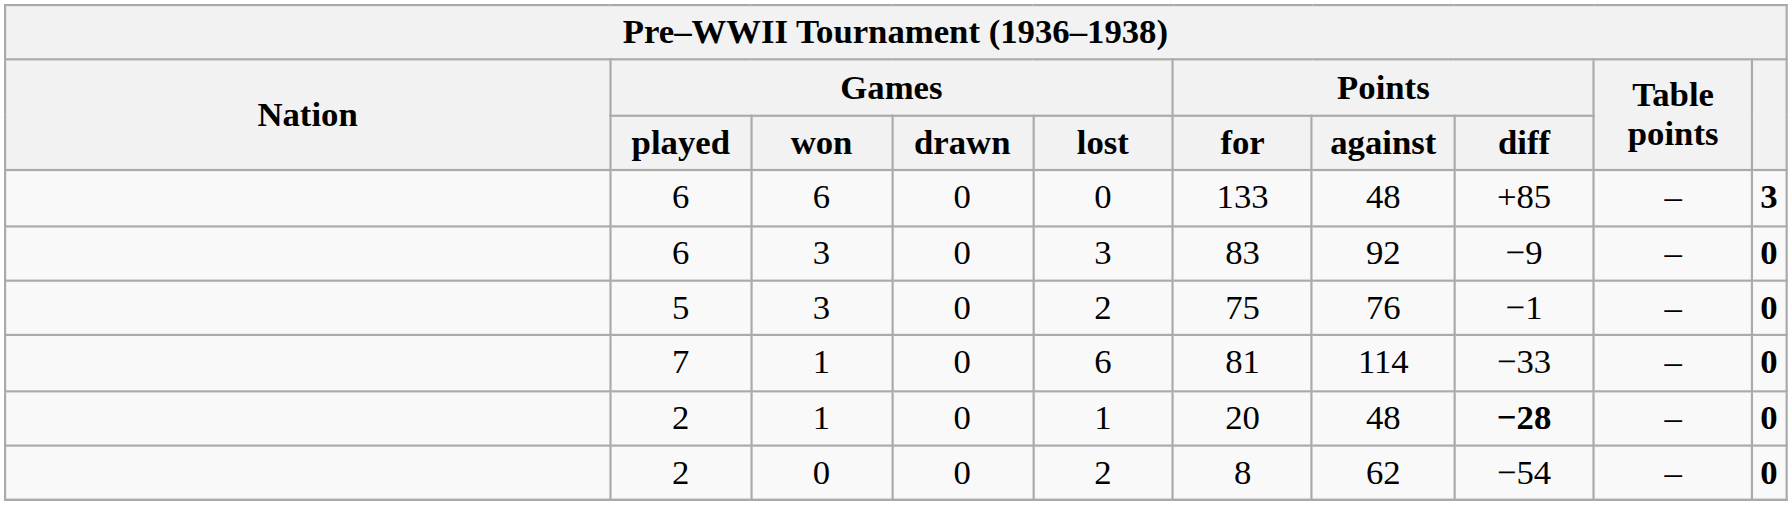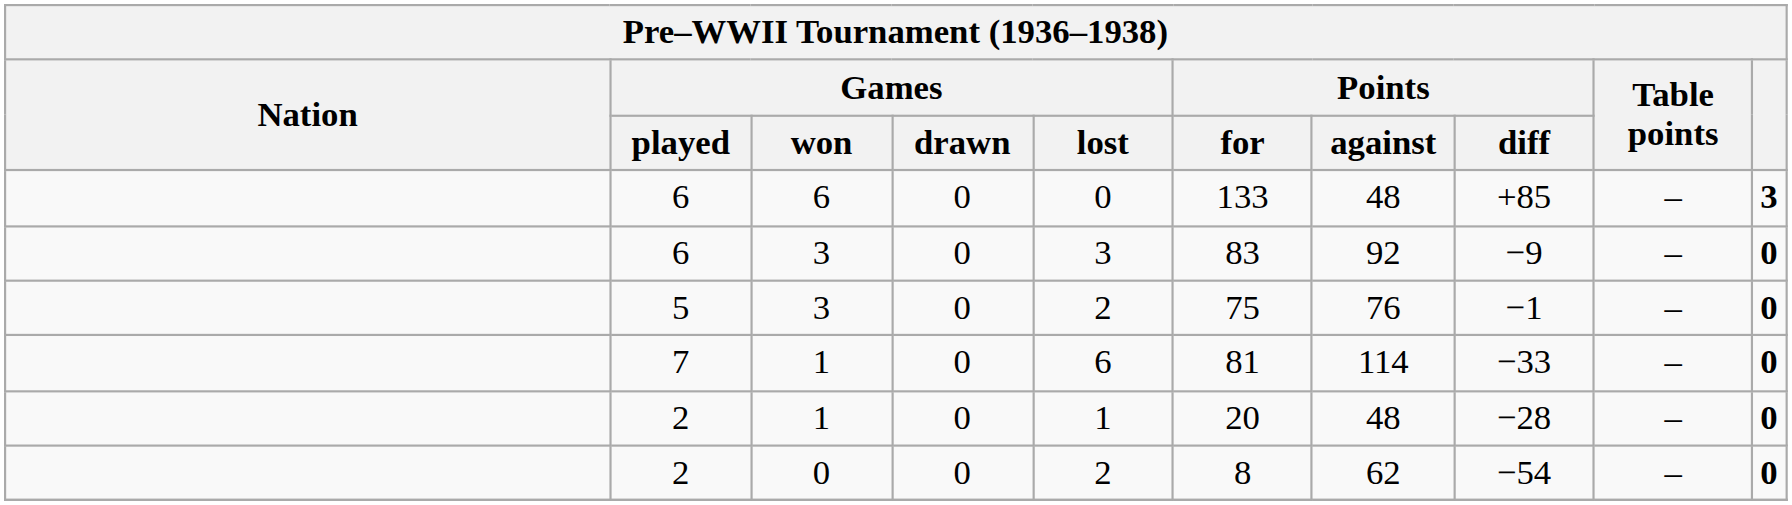2 / 1 | Points / diff: bold -> normal
